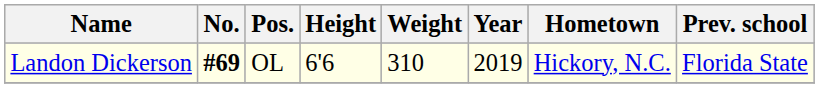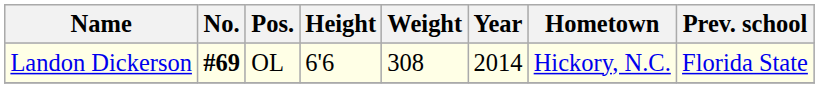Landon Dickerson | Weight: 310 -> 308
Landon Dickerson | Year: 2019 -> 2014
